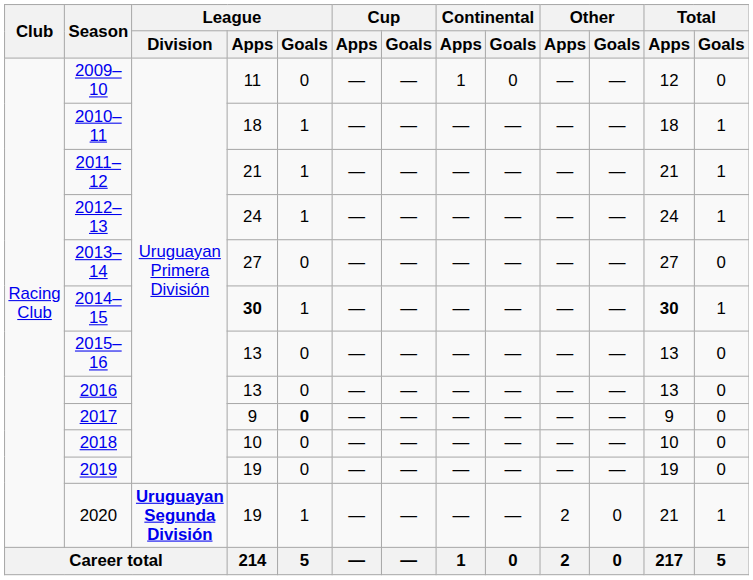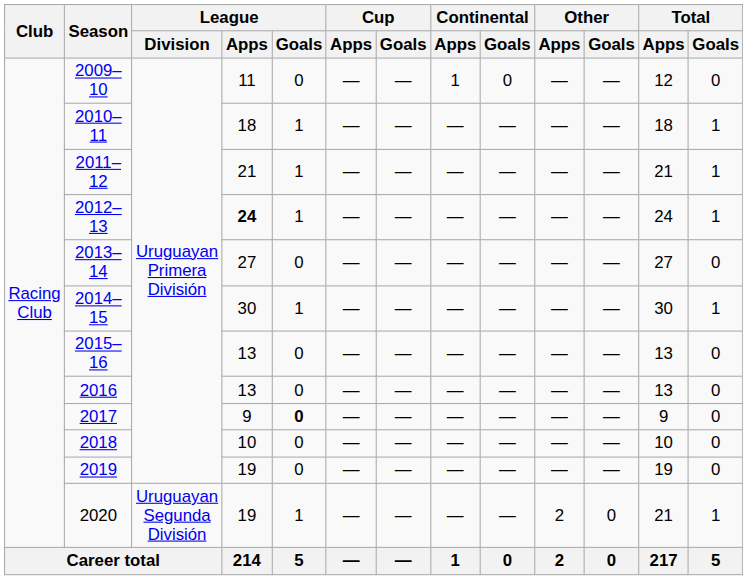2012–13 | League / Apps: normal -> bold
2014–15 | League / Apps: bold -> normal
2014–15 | Total / Apps: bold -> normal
2020 | League / Division: bold -> normal
